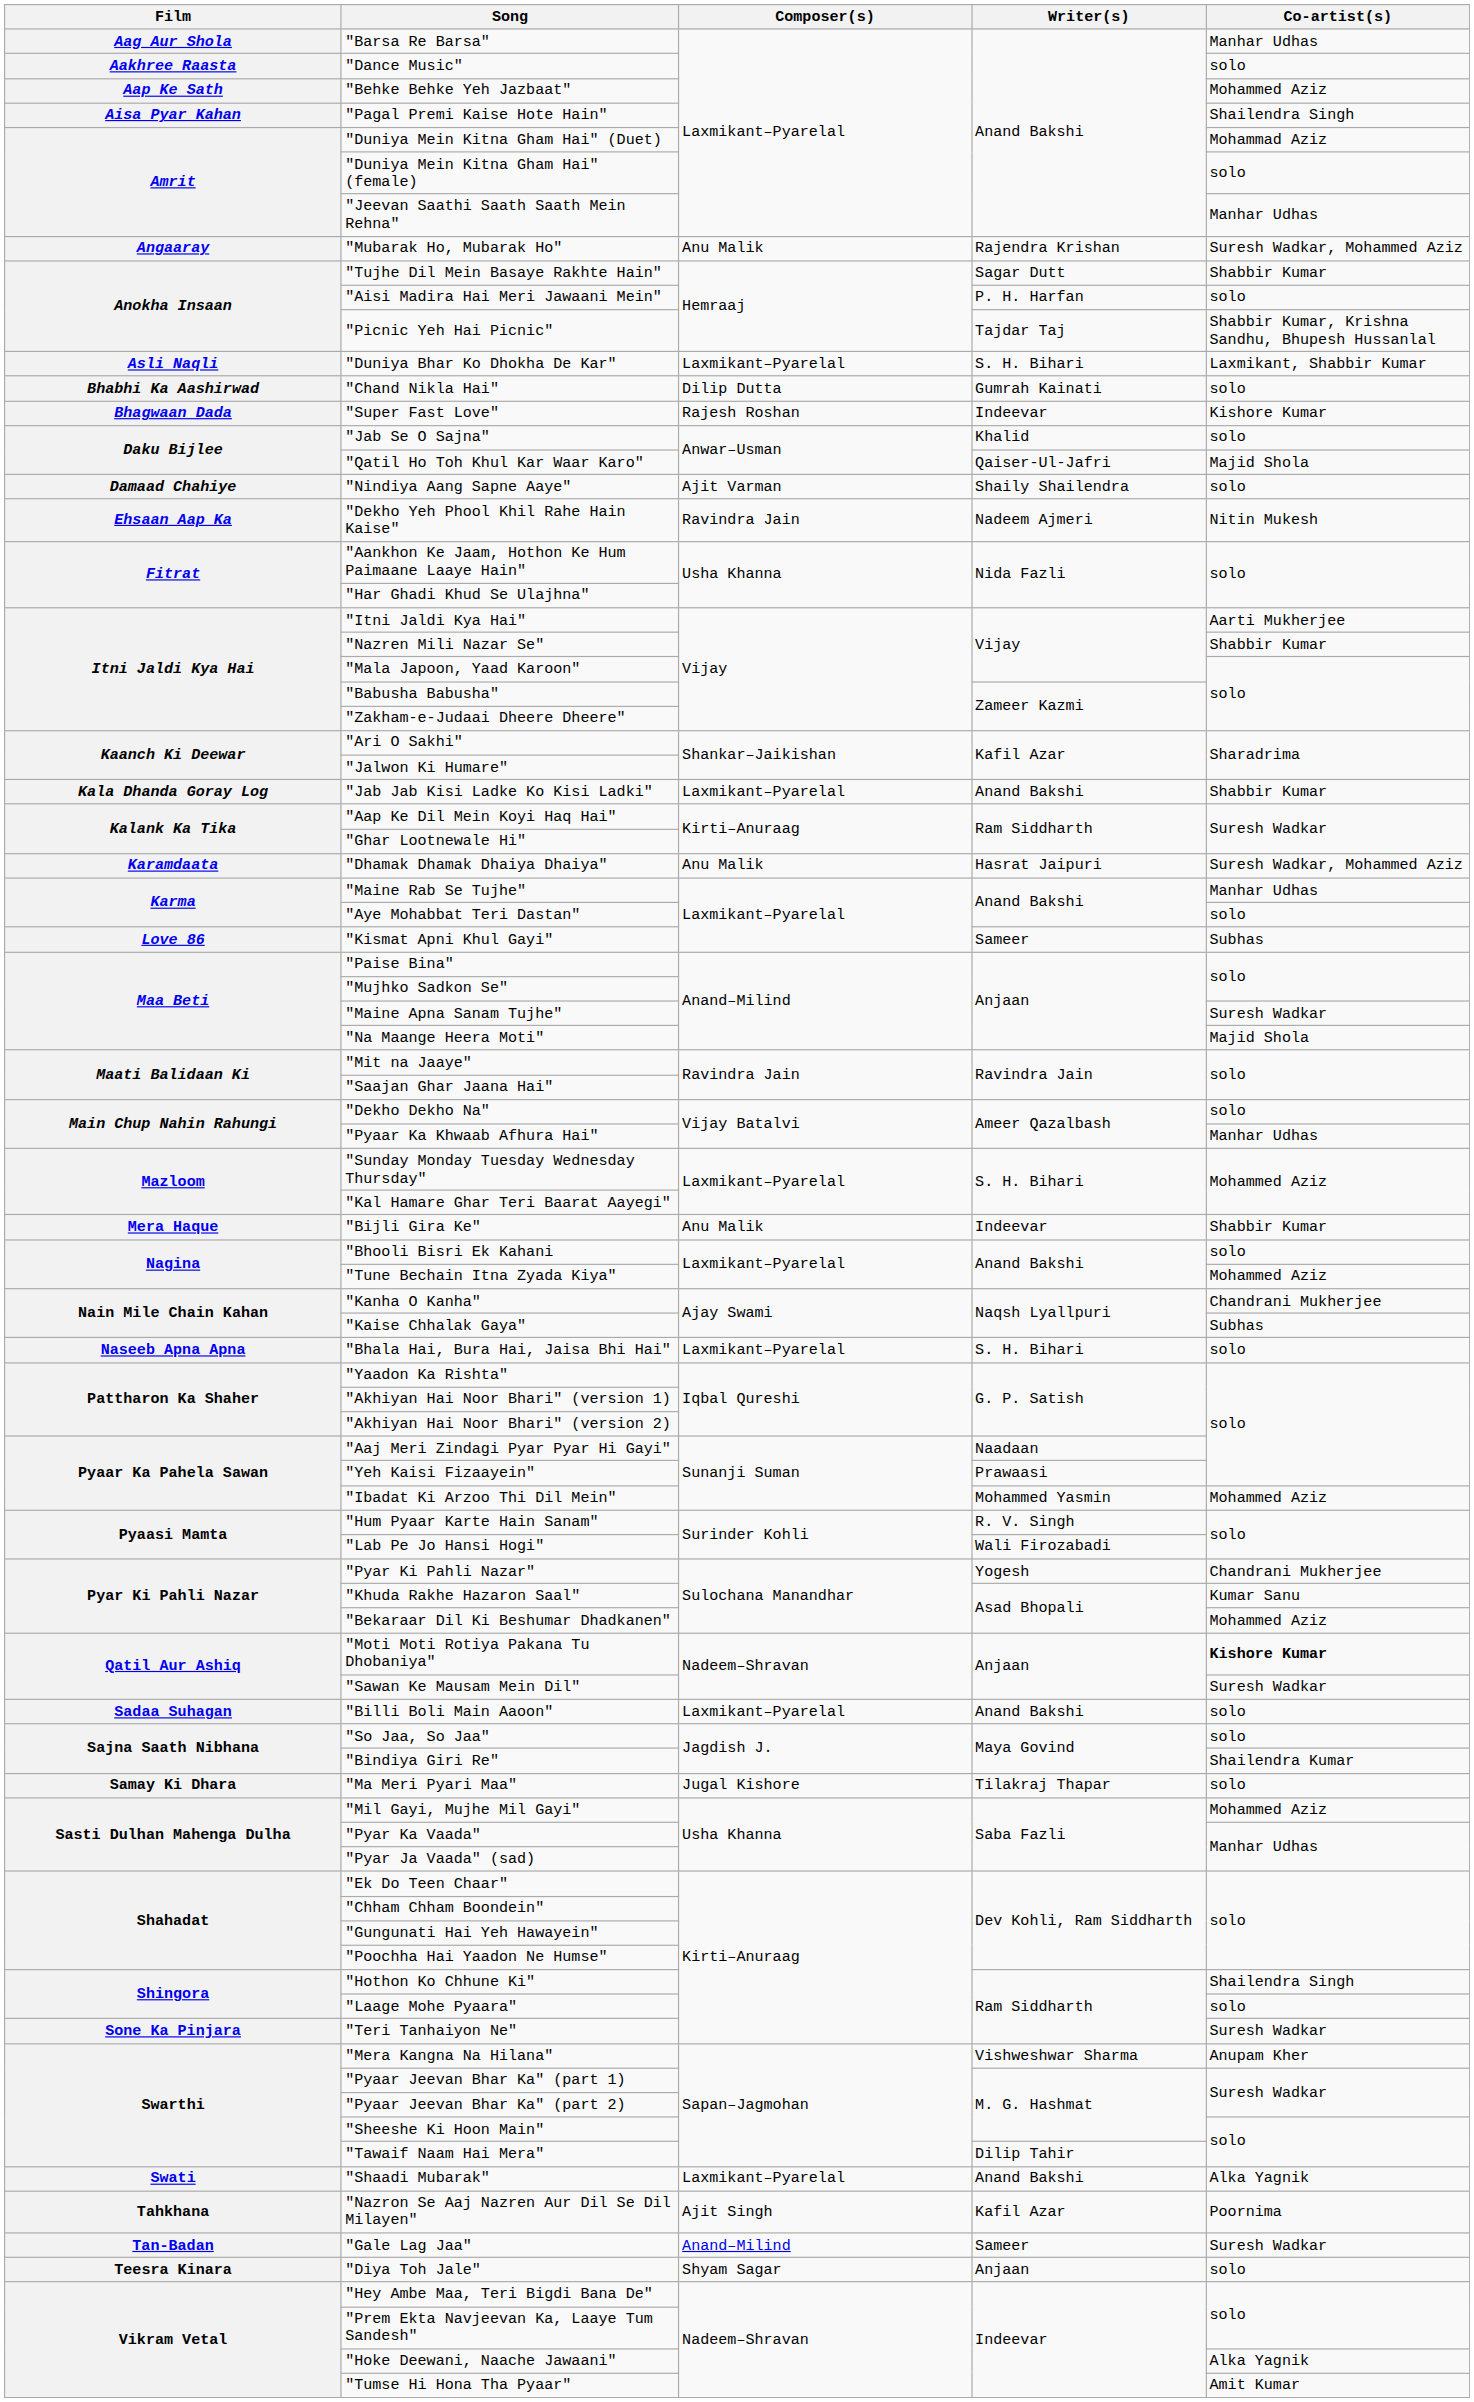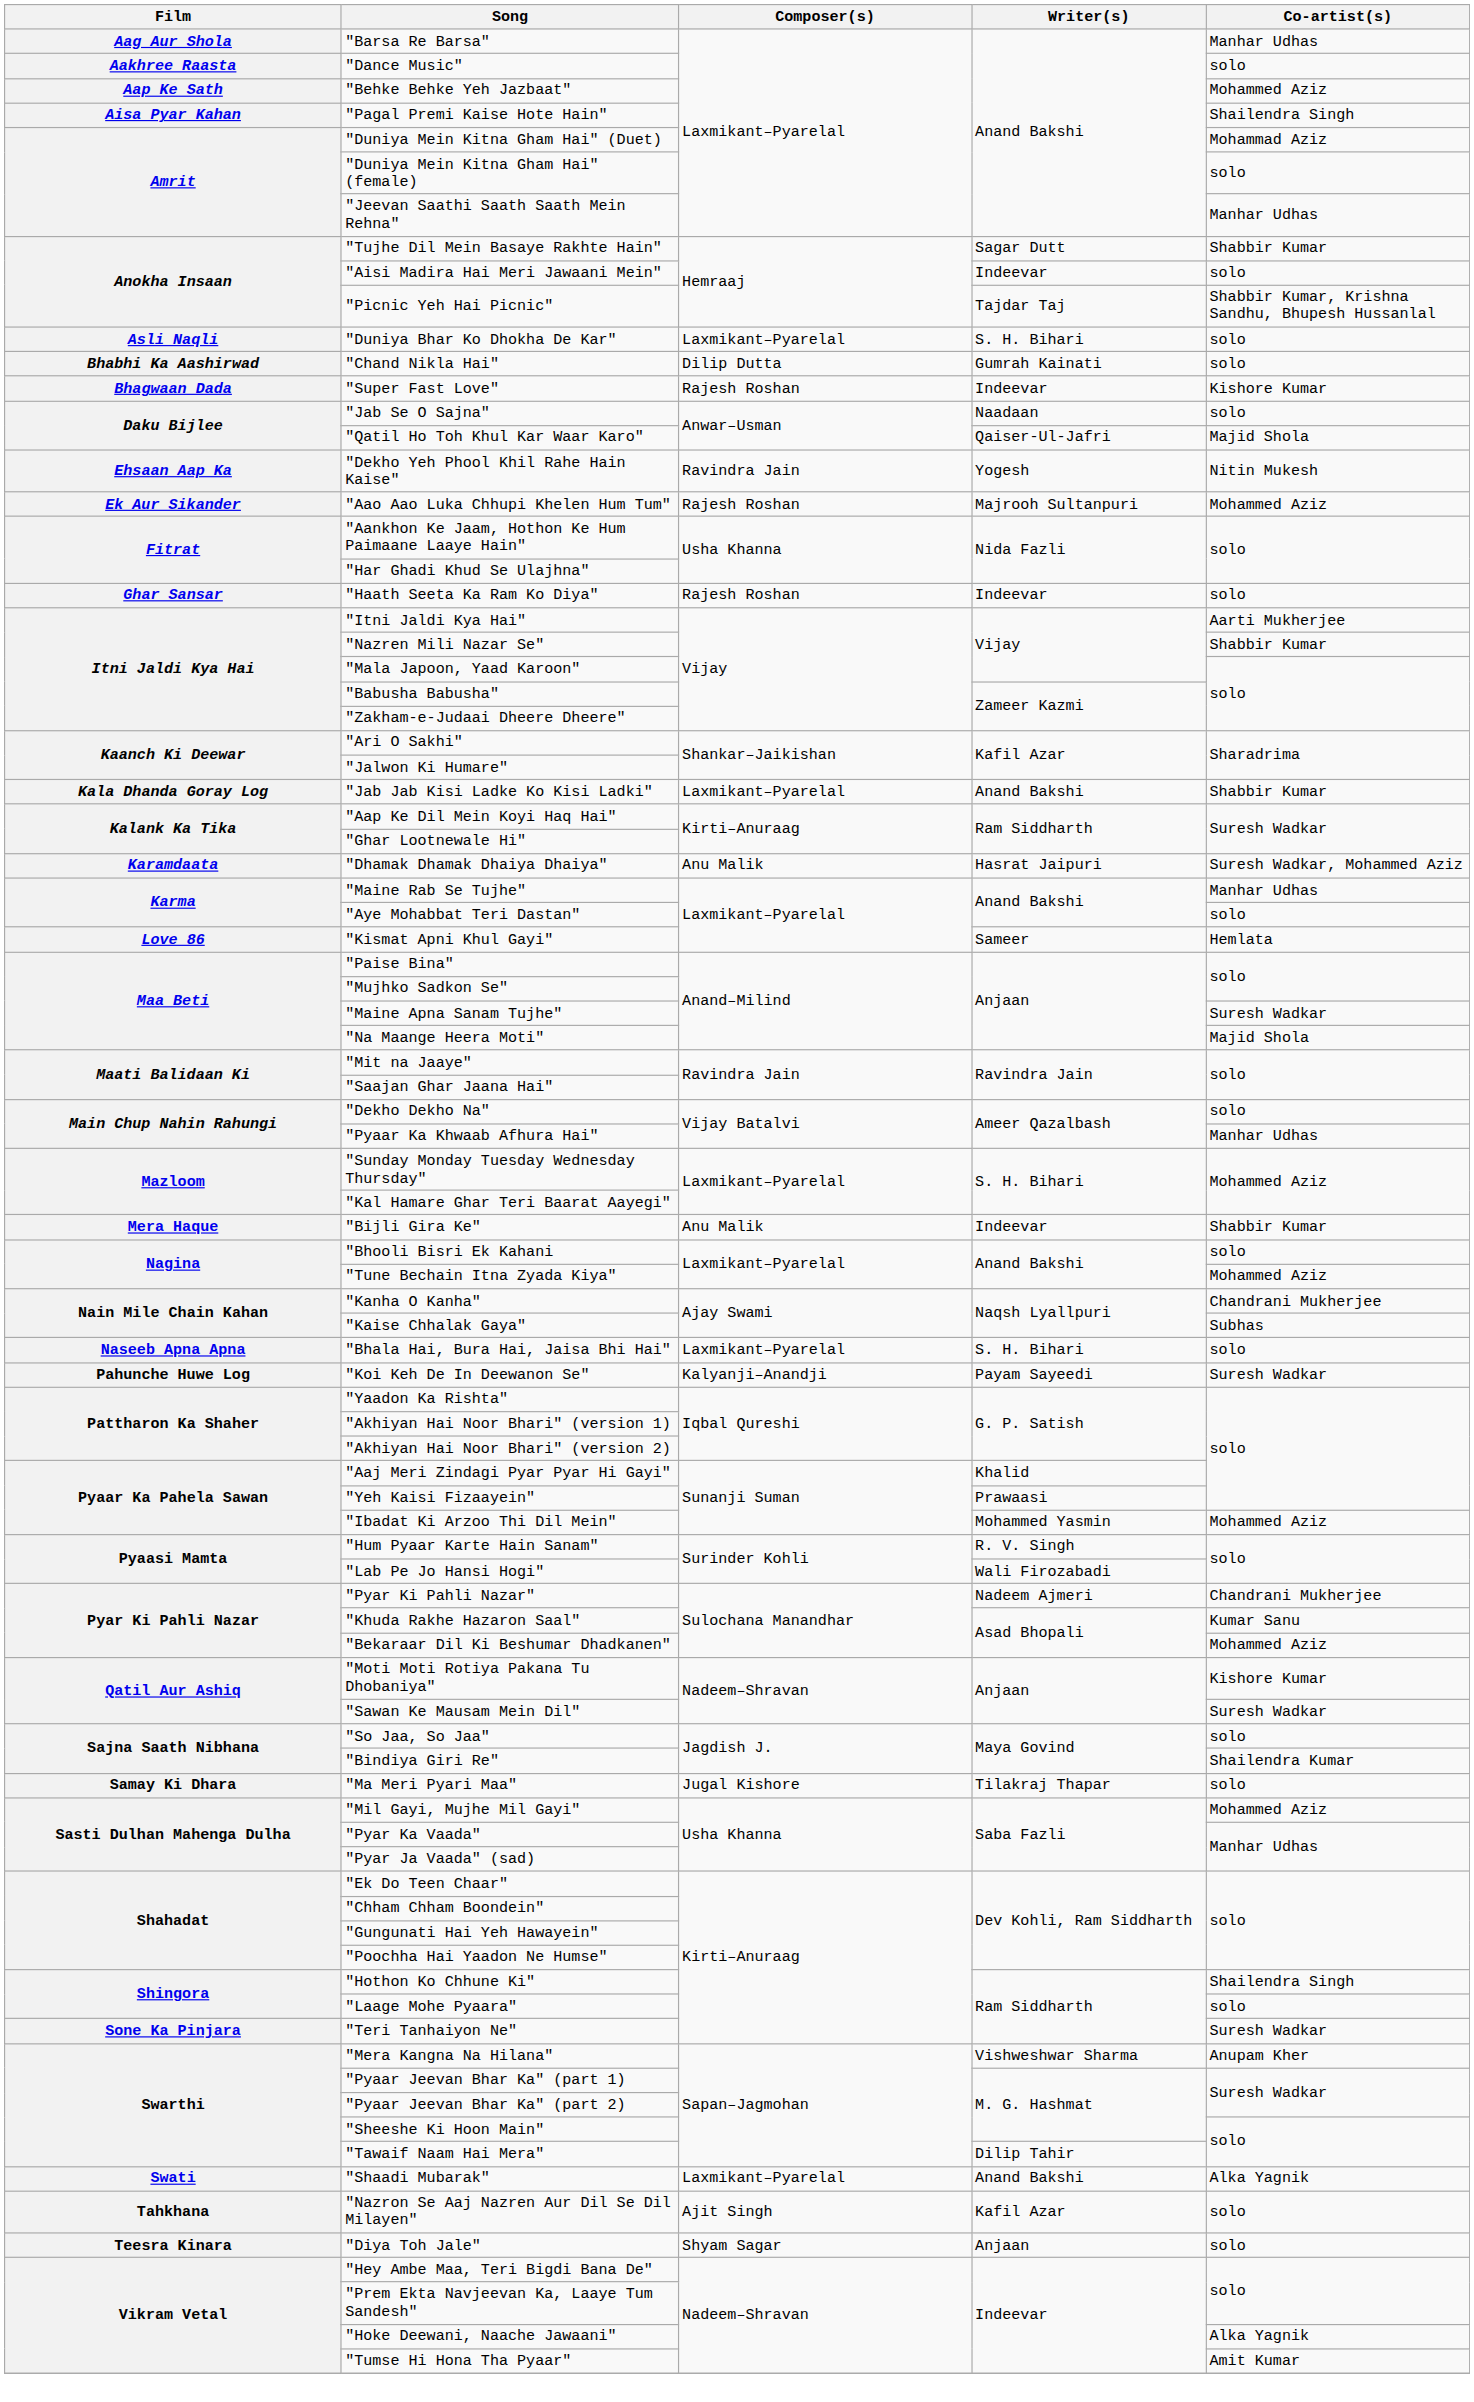- row: Angaaray | "Mubarak Ho, Mubarak Ho" | Anu Malik | Rajendra Krishan | Suresh Wadkar, Mohammed Aziz
"Aisi Madira Hai Meri Jawaani Mein" | Writer(s): P. H. Harfan -> Indeevar
"Duniya Bhar Ko Dhokha De Kar" | Co-artist(s): Laxmikant, Shabbir Kumar -> solo
"Jab Se O Sajna" | Writer(s): Khalid -> Naadaan
- row: Damaad Chahiye | "Nindiya Aang Sapne Aaye" | Ajit Varman | Shaily Shailendra | solo
"Dekho Yeh Phool Khil Rahe Hain Kaise" | Writer(s): Nadeem Ajmeri -> Yogesh
+ row: Ek Aur Sikander | "Aao Aao Luka Chhupi Khelen Hum Tum" | Rajesh Roshan | Majrooh Sultanpuri | Mohammed Aziz
+ row: Ghar Sansar | "Haath Seeta Ka Ram Ko Diya" | Rajesh Roshan | Indeevar | solo
"Kismat Apni Khul Gayi" | Co-artist(s): Subhas -> Hemlata
+ row: Pahunche Huwe Log | "Koi Keh De In Deewanon Se" | Kalyanji–Anandji | Payam Sayeedi | Suresh Wadkar
"Aaj Meri Zindagi Pyar Pyar Hi Gayi" | Writer(s): Naadaan -> Khalid
"Pyar Ki Pahli Nazar" | Writer(s): Yogesh -> Nadeem Ajmeri
"Moti Moti Rotiya Pakana Tu Dhobaniya" | Co-artist(s): bold -> normal
- row: Sadaa Suhagan | "Billi Boli Main Aaoon" | Laxmikant–Pyarelal | Anand Bakshi | solo
"Nazron Se Aaj Nazren Aur Dil Se Dil Milayen" | Co-artist(s): Poornima -> solo
- row: Tan-Badan | "Gale Lag Jaa" | Anand–Milind | Sameer | Suresh Wadkar
